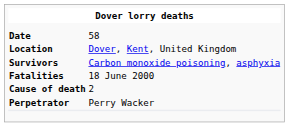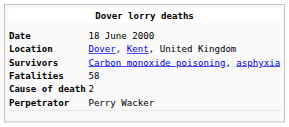row 2 | column 2: 58 -> 18 June 2000
row 5 | column 2: 18 June 2000 -> 58
